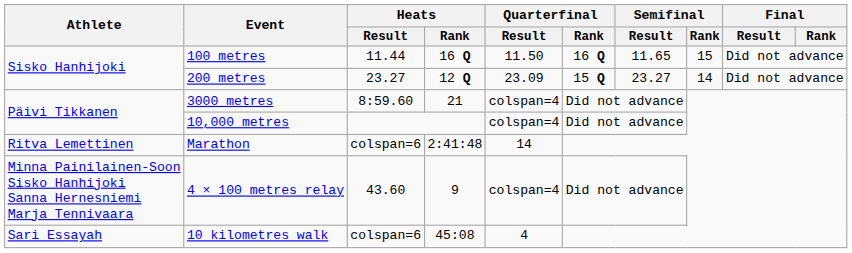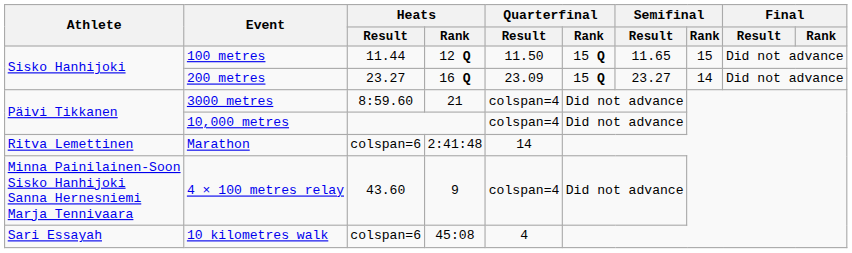100 metres | Heats / Rank: 16 Q -> 12 Q
100 metres | Quarterfinal / Rank: 16 Q -> 15 Q
200 metres | Heats / Rank: 12 Q -> 16 Q
